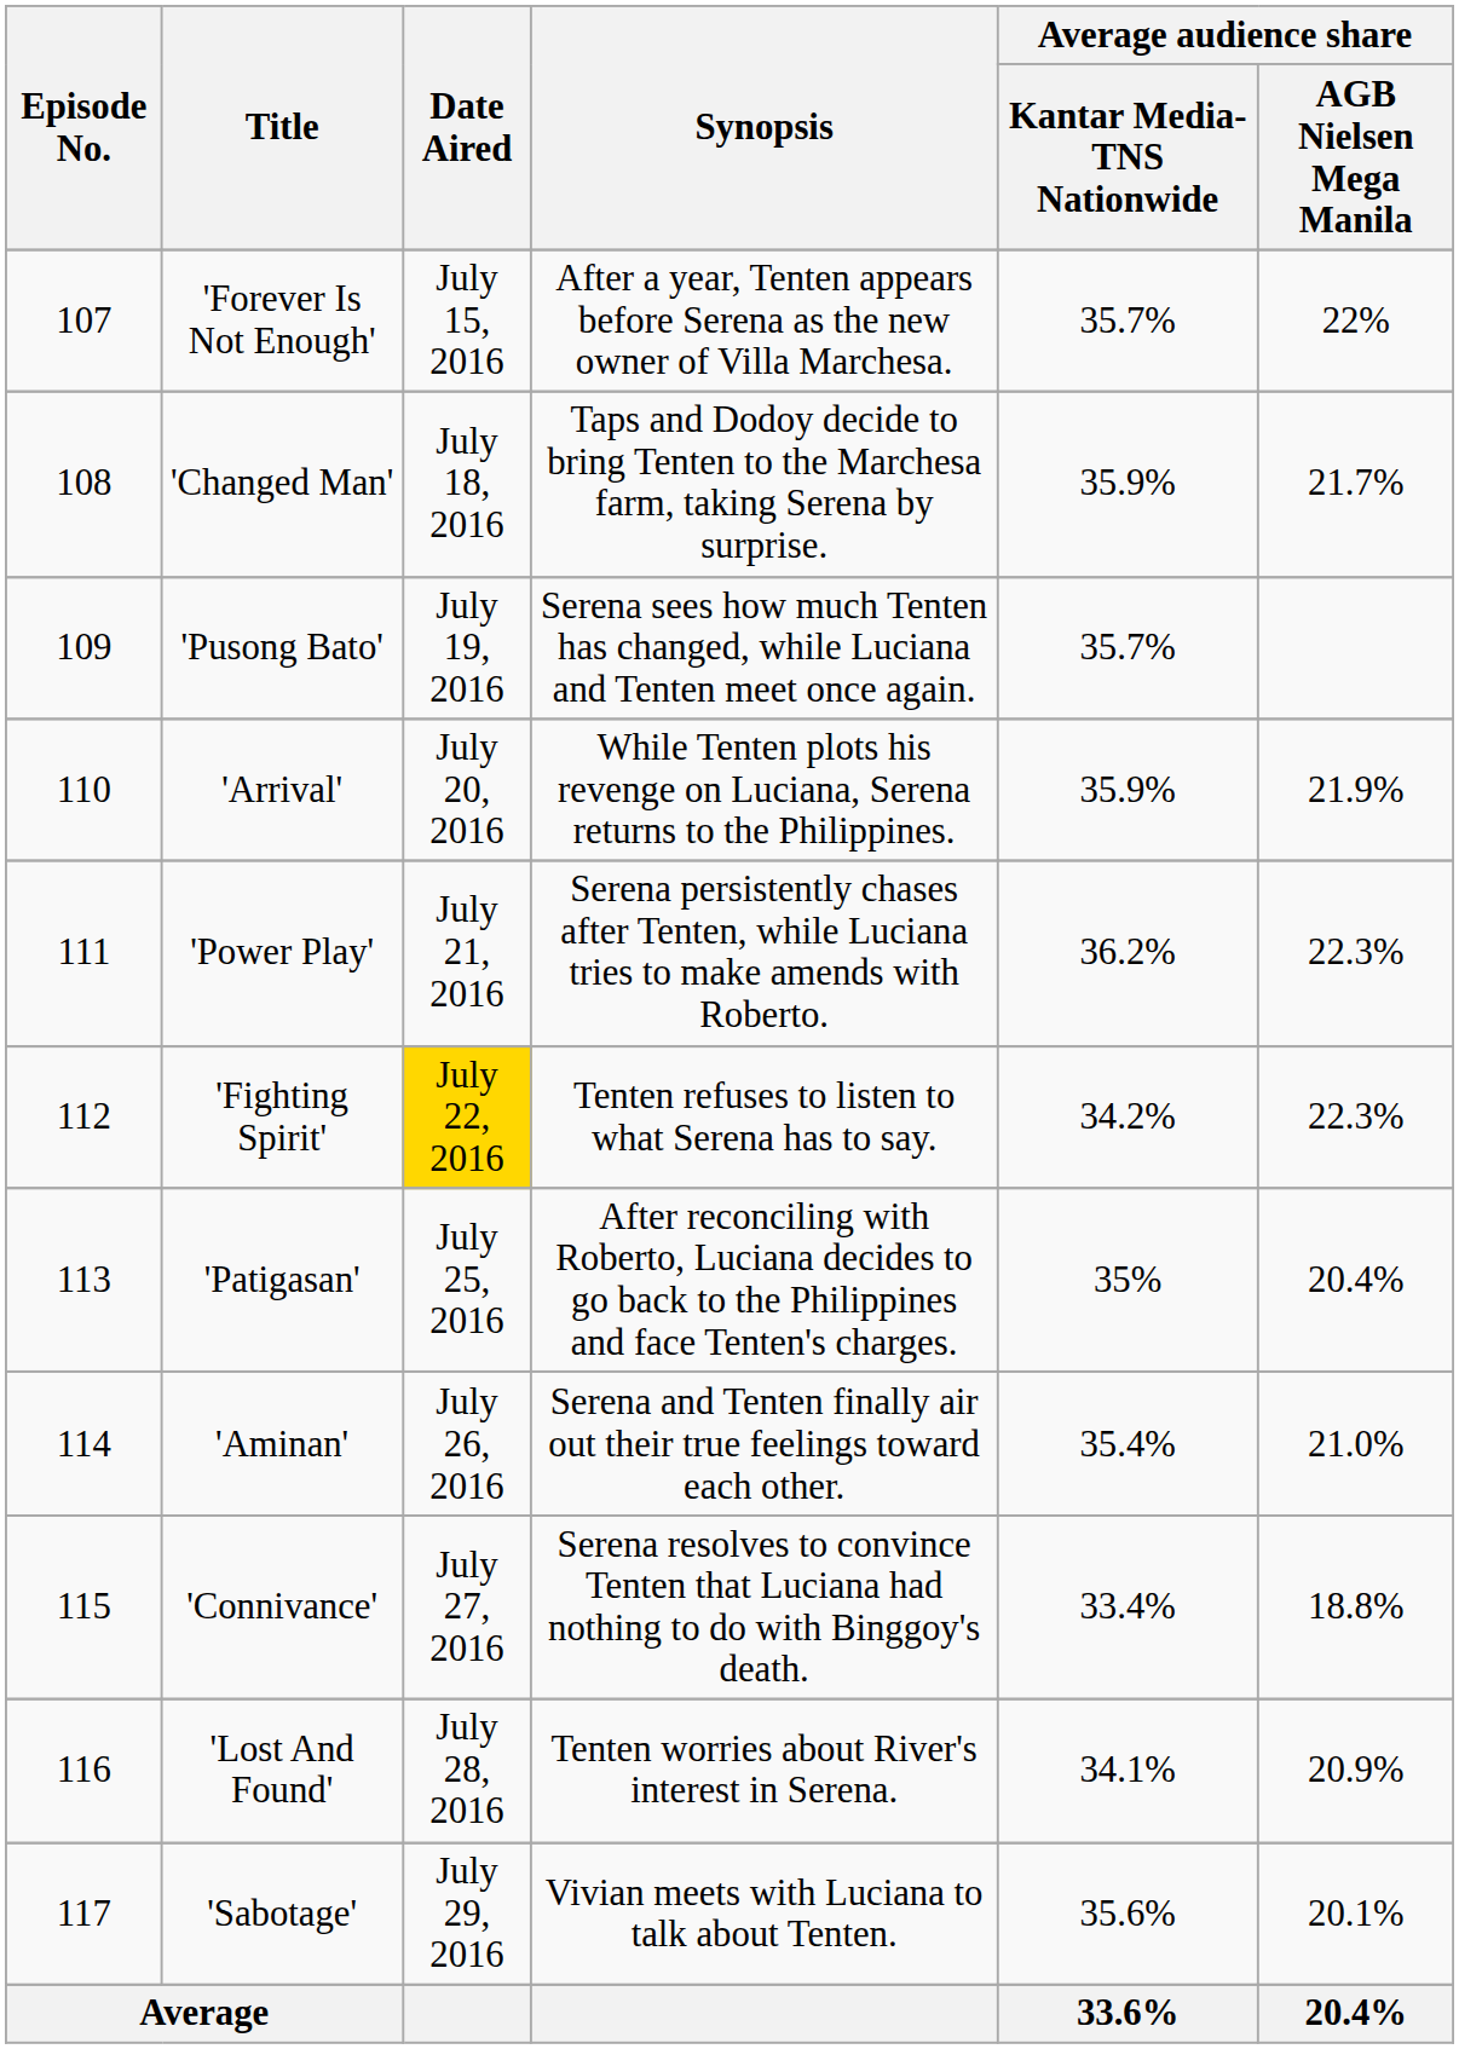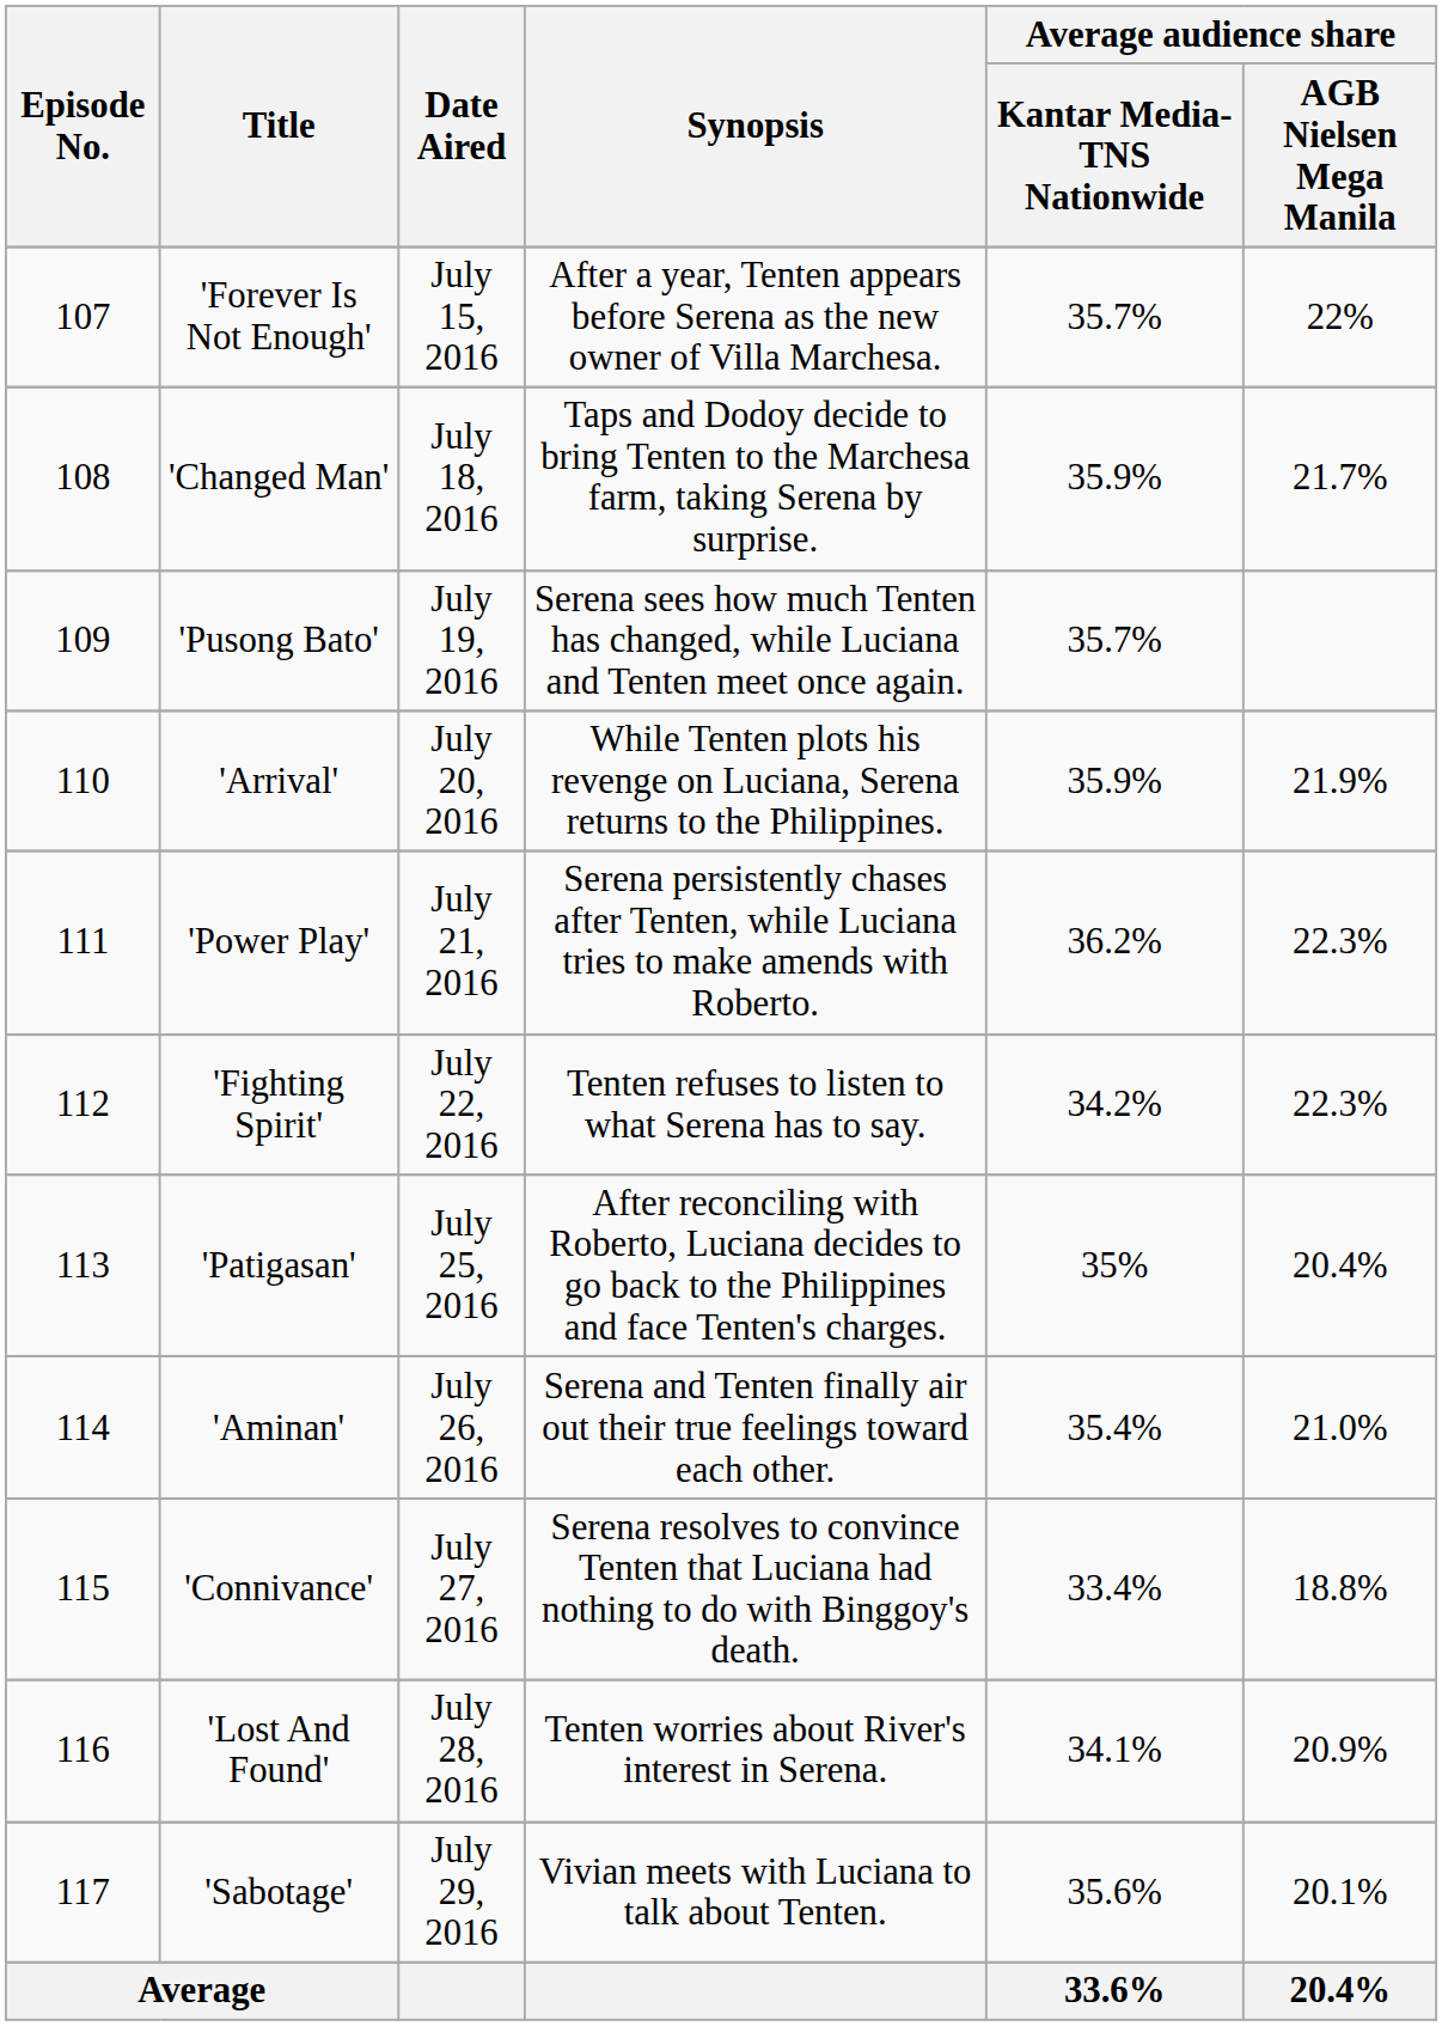'Fighting Spirit' | Date Aired: gold background -> no background
